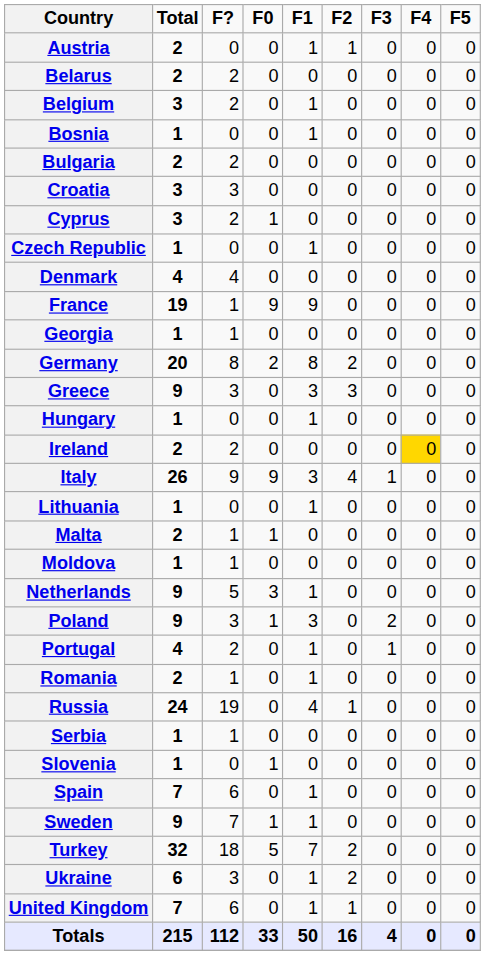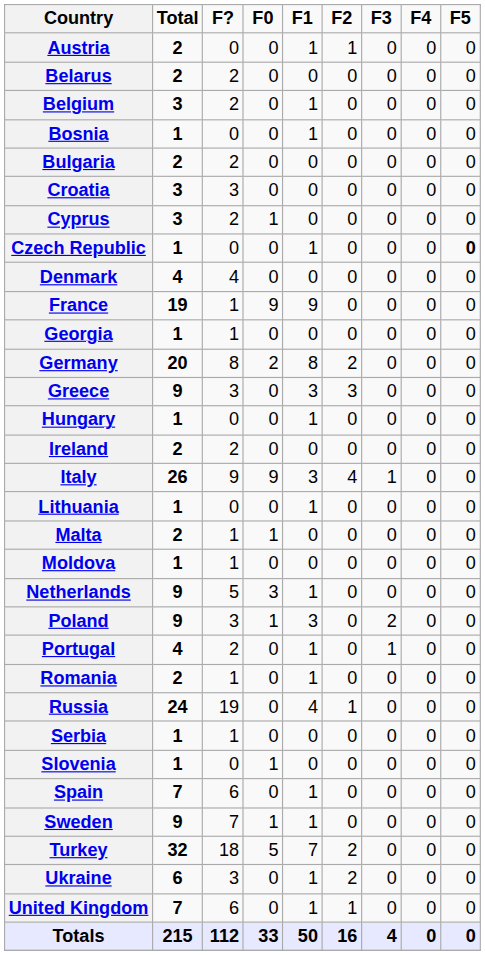Czech Republic | F5: normal -> bold
Ireland | F4: gold background -> no background
